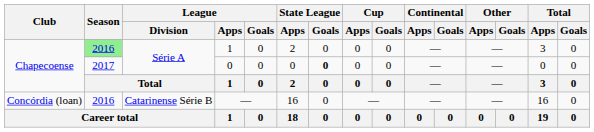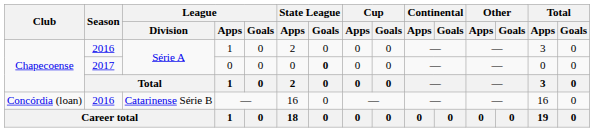row 3 | Season: lightgreen background -> no background
